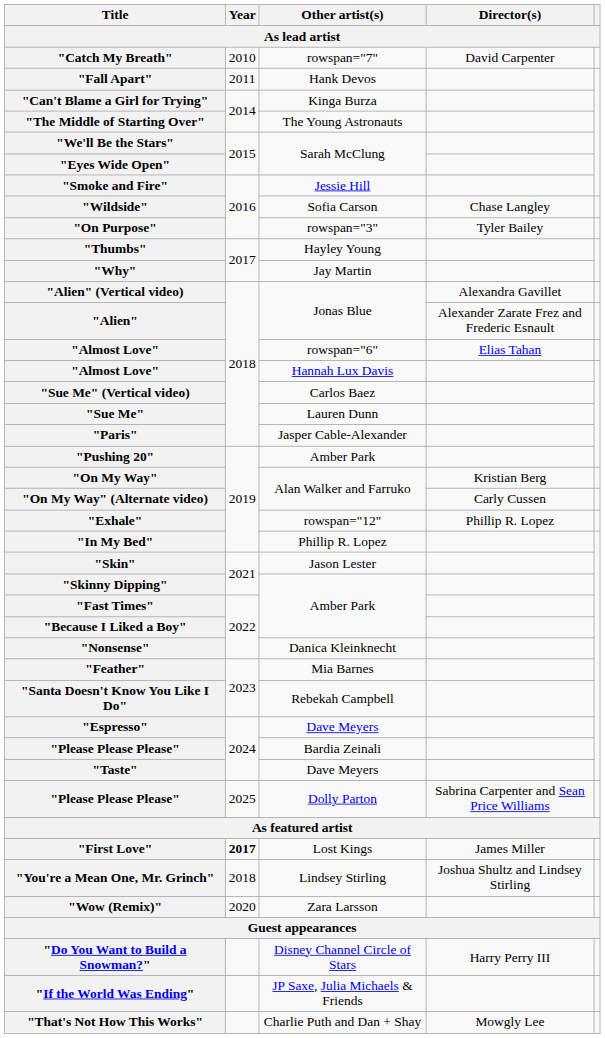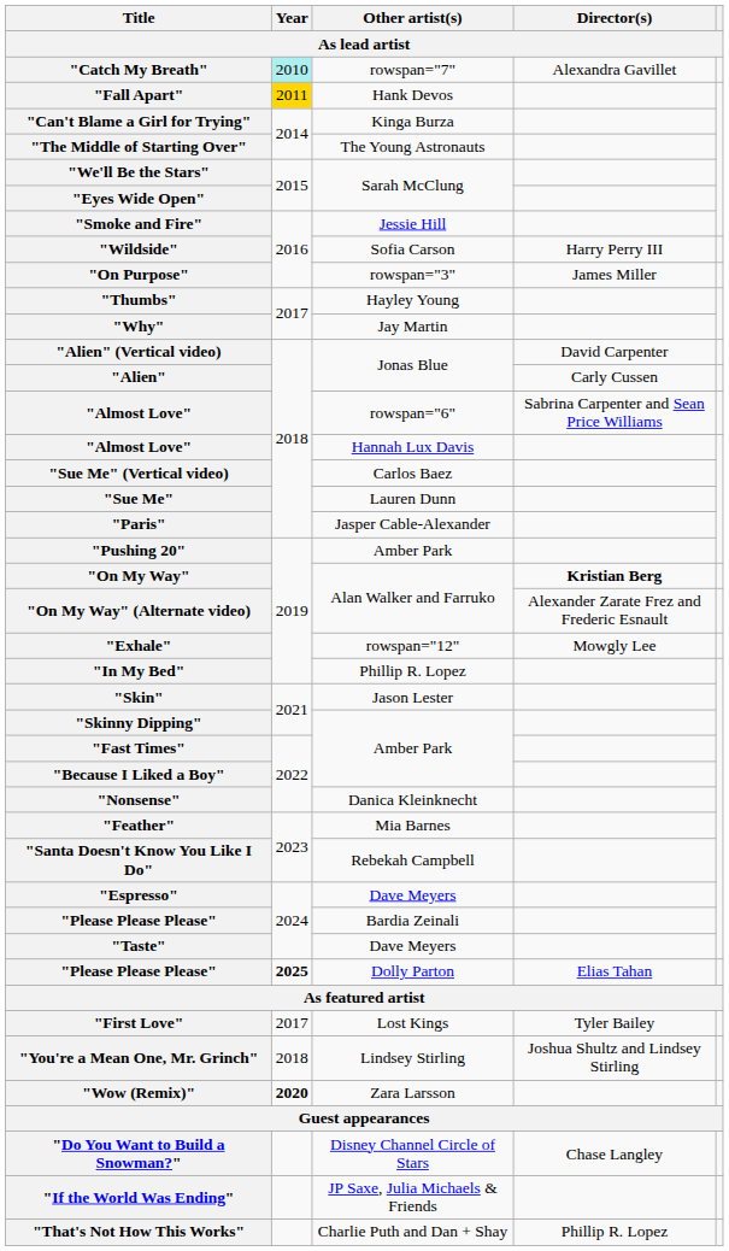"Catch My Breath" | Year: no background -> paleturquoise background
"Catch My Breath" | Director(s): David Carpenter -> Alexandra Gavillet
"Fall Apart" | Year: no background -> gold background
"Wildside" | Director(s): Chase Langley -> Harry Perry III
"On Purpose" | Director(s): Tyler Bailey -> James Miller
"Alien" (Vertical video) | Director(s): Alexandra Gavillet -> David Carpenter
"Alien" | Director(s): Alexander Zarate Frez and Frederic Esnault -> Carly Cussen
"Almost Love" / rowspan="6" | Director(s): Elias Tahan -> Sabrina Carpenter and Sean Price Williams
"On My Way" | Director(s): normal -> bold
"On My Way" (Alternate video) | Director(s): Carly Cussen -> Alexander Zarate Frez and Frederic Esnault
"Exhale" | Director(s): Phillip R. Lopez -> Mowgly Lee
"Please Please Please" / Dolly Parton | Year: normal -> bold
"Please Please Please" / Dolly Parton | Director(s): Sabrina Carpenter and Sean Price Williams -> Elias Tahan
"First Love" | Year: bold -> normal
"First Love" | Director(s): James Miller -> Tyler Bailey
"Wow (Remix)" | Year: normal -> bold
"Do You Want to Build a Snowman?" | Director(s): Harry Perry III -> Chase Langley
"That's Not How This Works" | Director(s): Mowgly Lee -> Phillip R. Lopez
